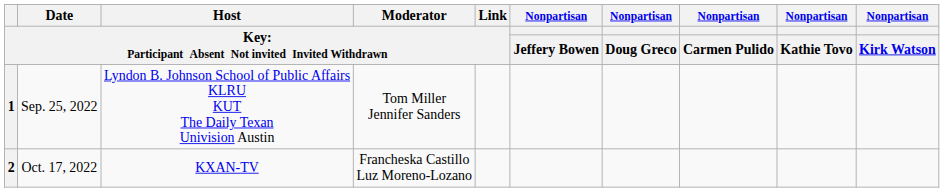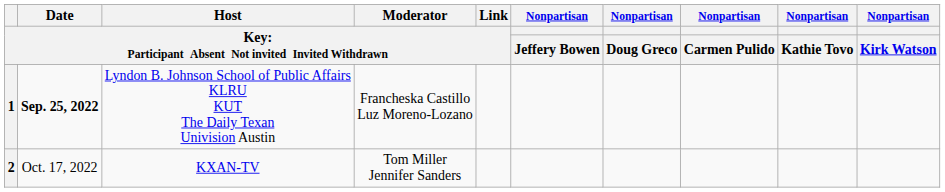1 | column 2: normal -> bold
1 | column 4: Tom Miller Jennifer Sanders -> Francheska Castillo Luz Moreno-Lozano
2 | column 4: Francheska Castillo Luz Moreno-Lozano -> Tom Miller Jennifer Sanders
